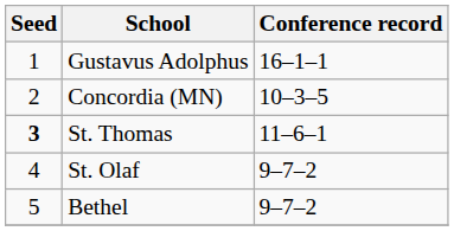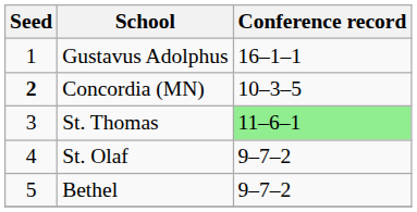Concordia (MN) | Seed: normal -> bold
St. Thomas | Seed: bold -> normal
St. Thomas | Conference record: no background -> lightgreen background
